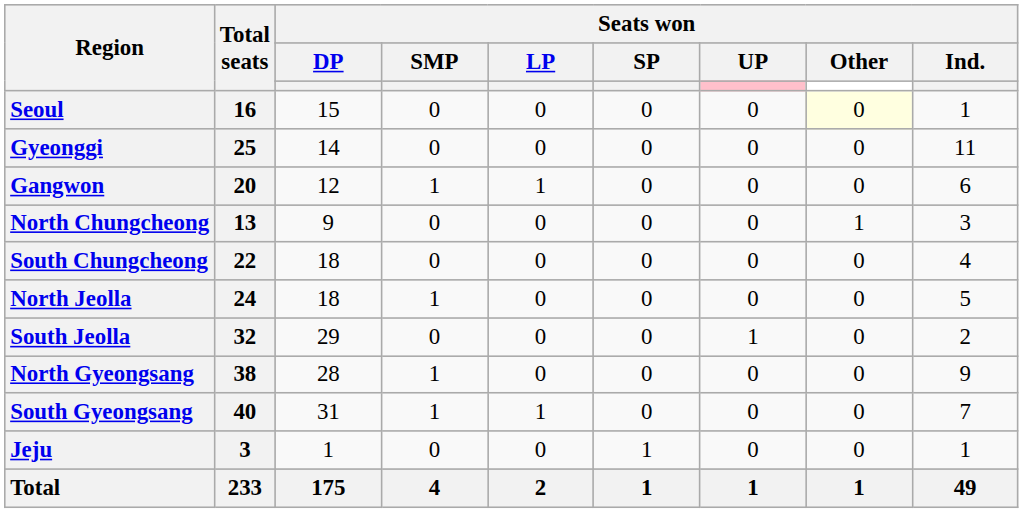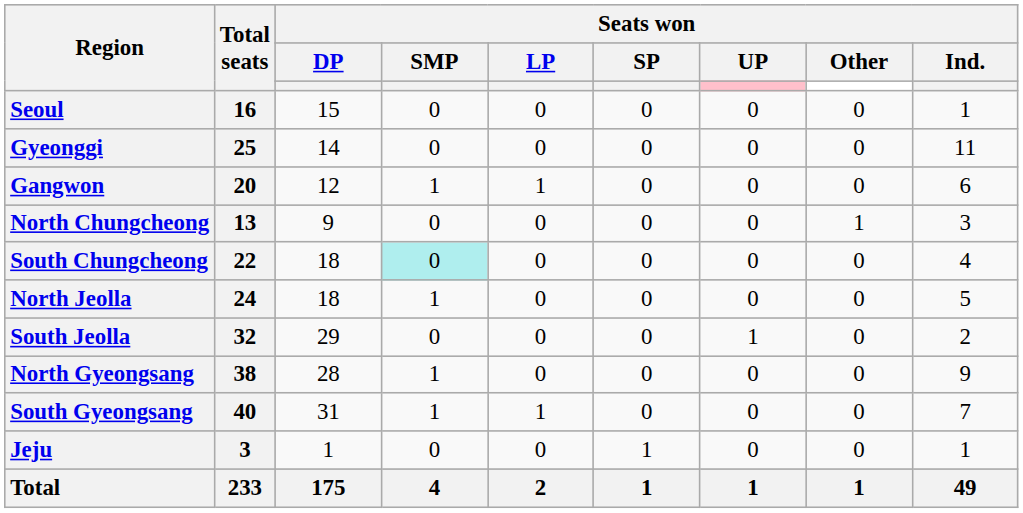Seoul | Seats won / Other: lightyellow background -> no background
South Chungcheong | Seats won / SMP: no background -> paleturquoise background
